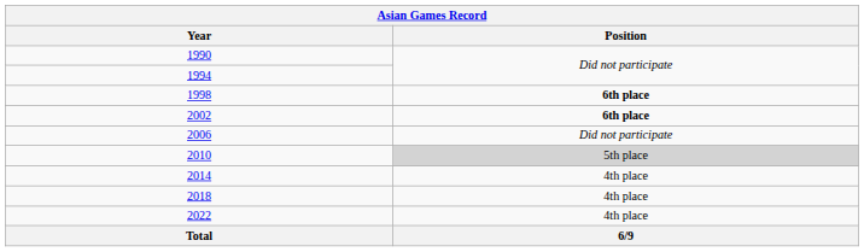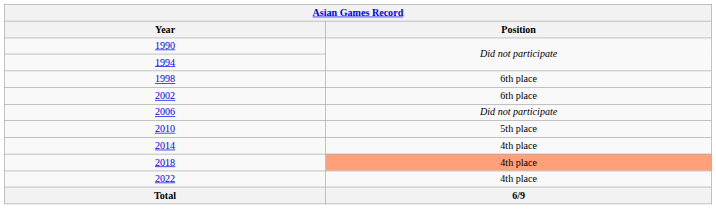1998 | Position: bold -> normal
2002 | Position: bold -> normal
2010 | Position: lightgrey background -> no background
2018 | Position: no background -> lightsalmon background
